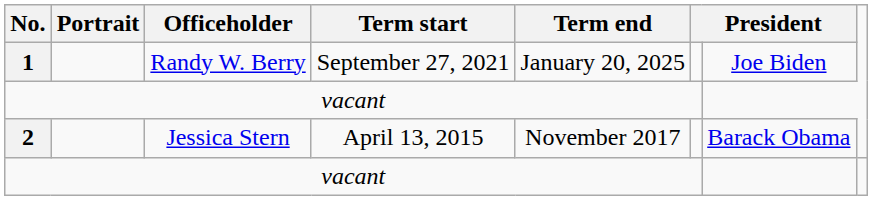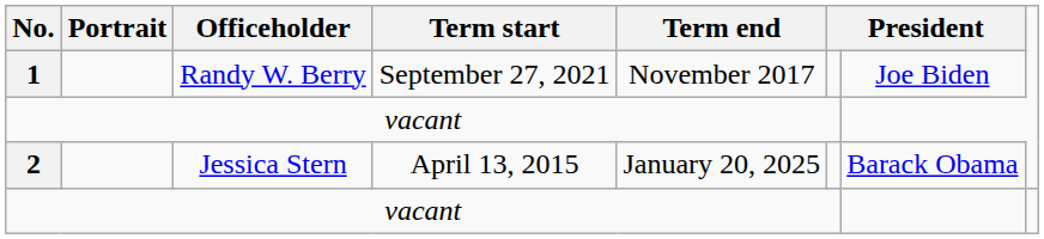1 | Term end: January 20, 2025 -> November 2017
2 | Term end: November 2017 -> January 20, 2025
